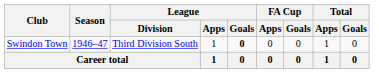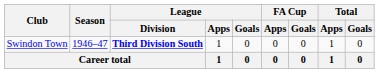Swindon Town | League / Division: normal -> bold
Swindon Town | League / Goals: bold -> normal
